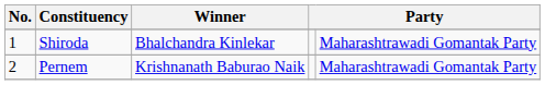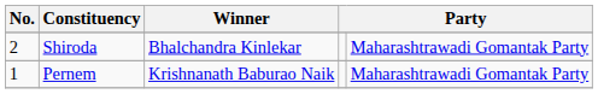Shiroda | No.: 1 -> 2
Pernem | No.: 2 -> 1
